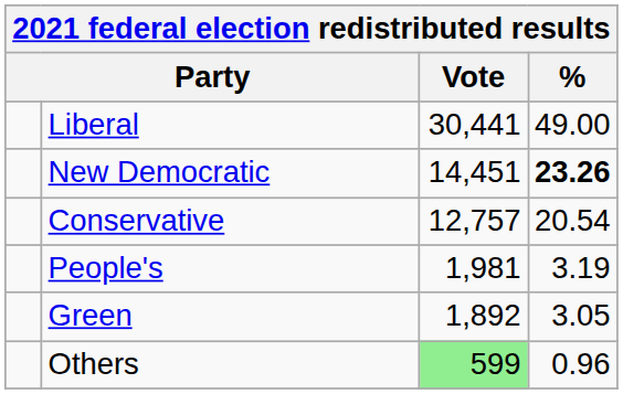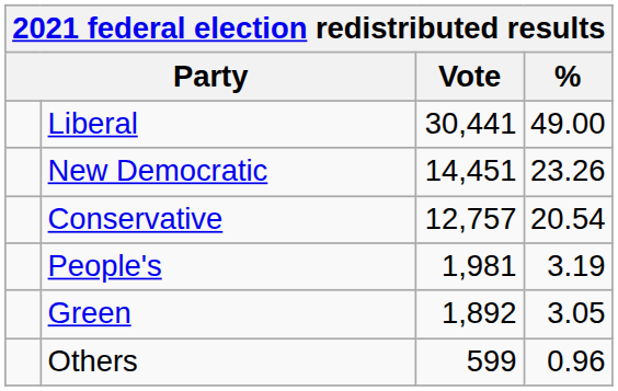New Democratic | %: bold -> normal
Others | Vote: lightgreen background -> no background
